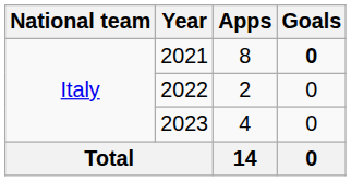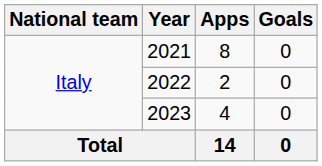2021 | Goals: bold -> normal
